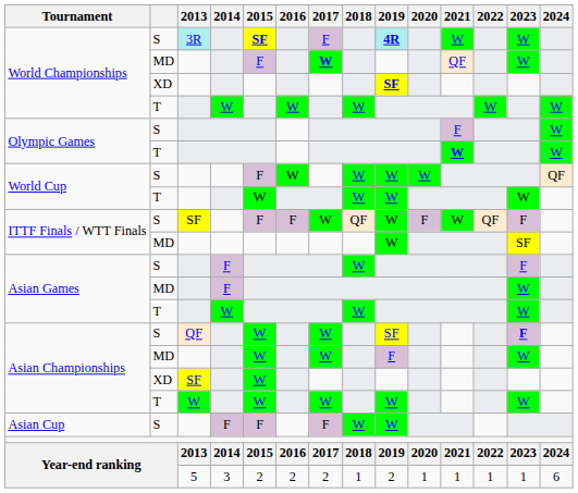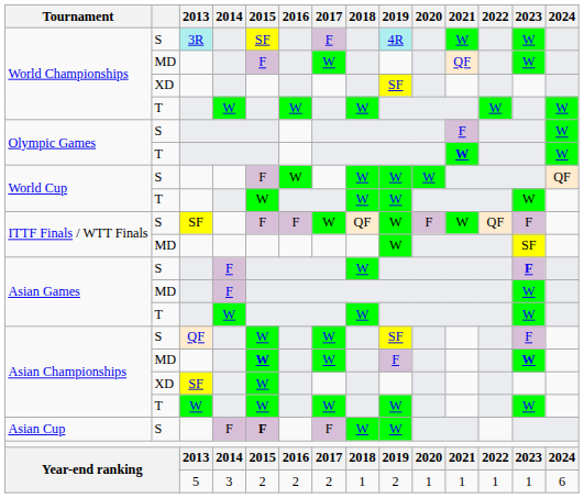World Championships / S | 2015: bold -> normal
World Championships / S | 2019: bold -> normal
World Championships / MD | 2017: bold -> normal
World Championships / XD | 2019: bold -> normal
Asian Games / S | 2023: normal -> bold
Asian Championships / S | 2023: bold -> normal
Asian Championships / MD | 2015: normal -> bold
Asian Championships / MD | 2023: normal -> bold
Asian Cup | 2015: normal -> bold
